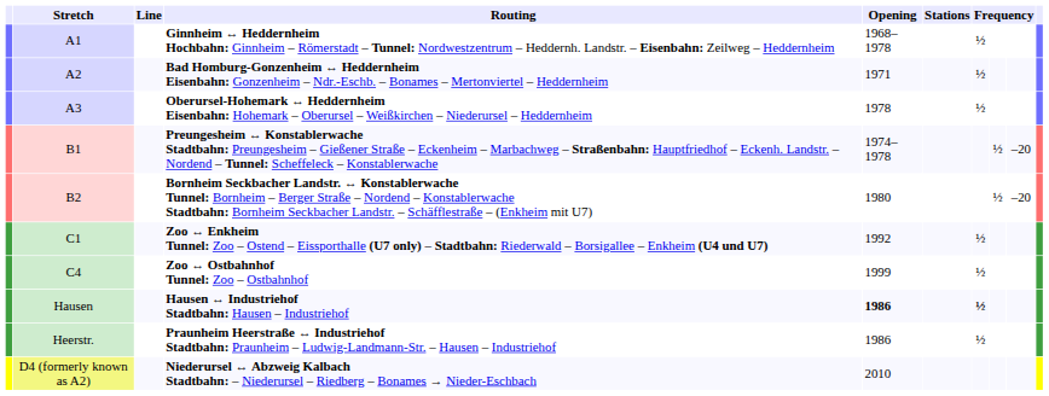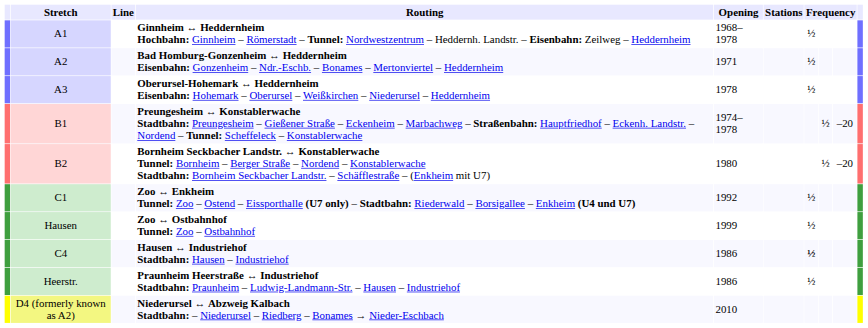Zoo ↔ Ostbahnhof Tunnel: Zoo – Ostbahnhof | Stretch: C4 -> Hausen
Hausen ↔ Industriehof Stadtbahn: Hausen – Industriehof | Stretch: Hausen -> C4
Hausen ↔ Industriehof Stadtbahn: Hausen – Industriehof | Opening: bold -> normal
